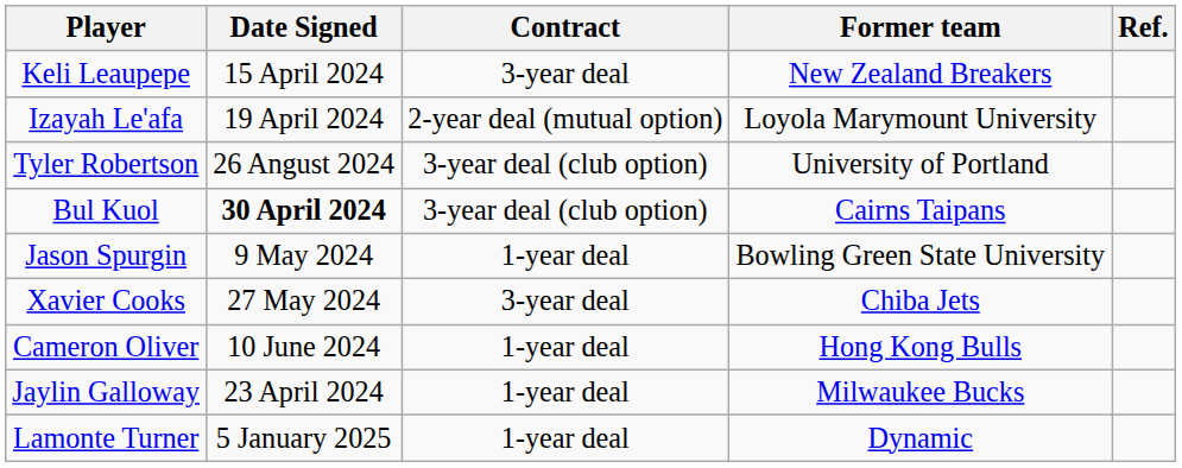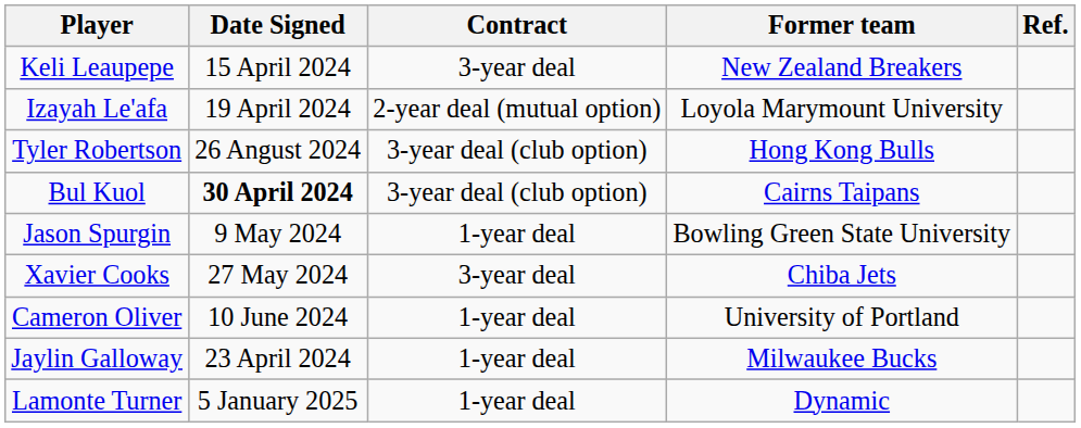Tyler Robertson | Former team: University of Portland -> Hong Kong Bulls
Cameron Oliver | Former team: Hong Kong Bulls -> University of Portland
